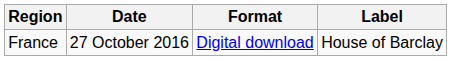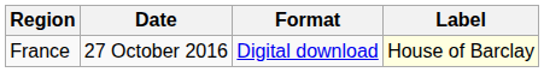France | Label: no background -> lightyellow background
